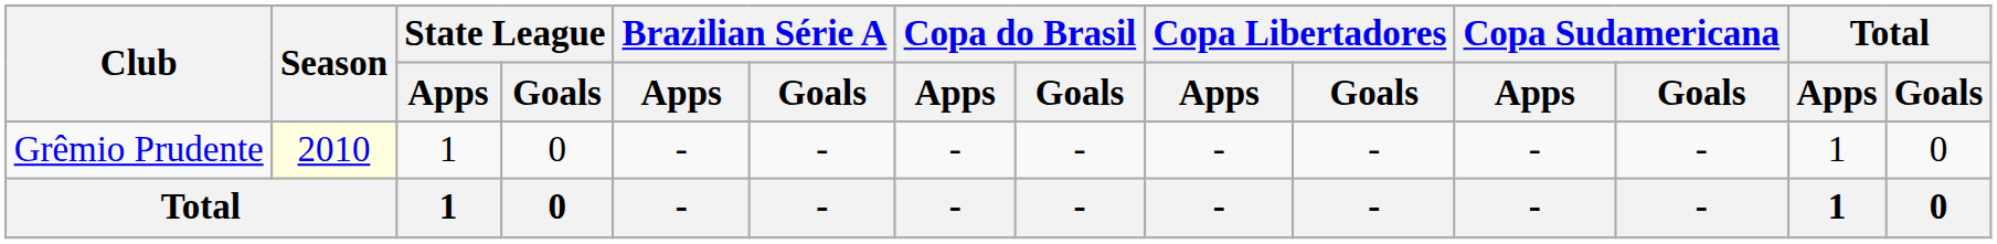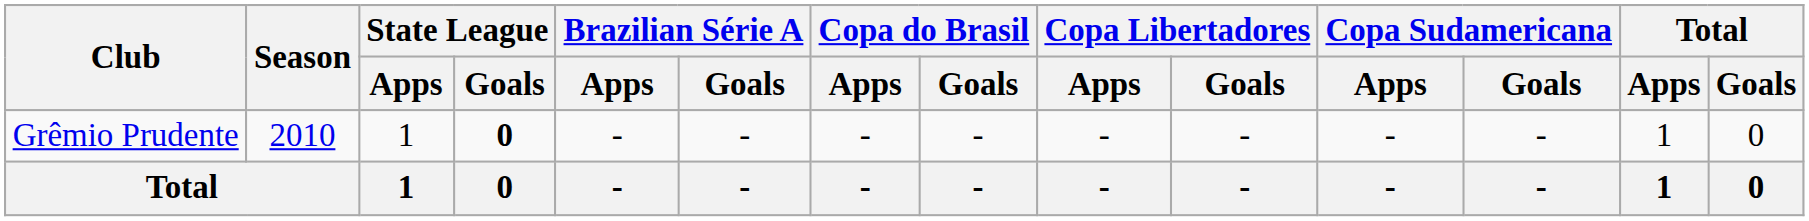Grêmio Prudente | Season: lightyellow background -> no background
Grêmio Prudente | State League / Goals: normal -> bold
